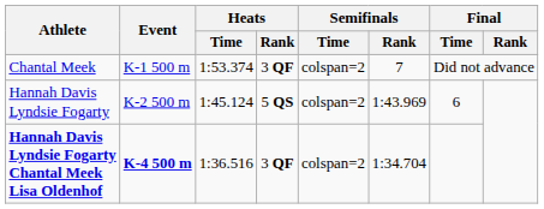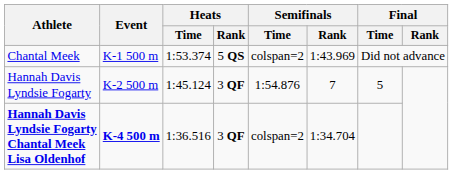Chantal Meek | Heats / Rank: 3 QF -> 5 QS
Chantal Meek | Semifinals / Rank: 7 -> 1:43.969
Hannah Davis Lyndsie Fogarty | Heats / Rank: 5 QS -> 3 QF
Hannah Davis Lyndsie Fogarty | Semifinals / Time: colspan=2 -> 1:54.876
Hannah Davis Lyndsie Fogarty | Semifinals / Rank: 1:43.969 -> 7
Hannah Davis Lyndsie Fogarty | Final / Time: 6 -> 5
